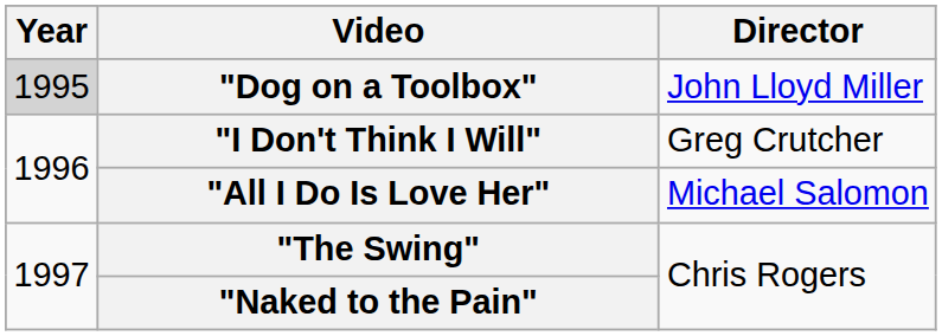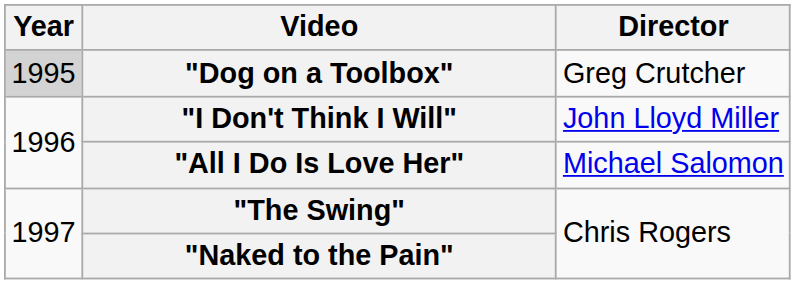"Dog on a Toolbox" | Director: John Lloyd Miller -> Greg Crutcher
"I Don't Think I Will" | Director: Greg Crutcher -> John Lloyd Miller
